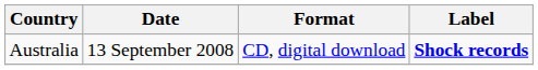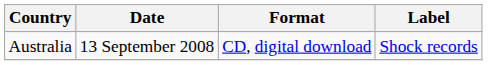Australia | Label: bold -> normal
